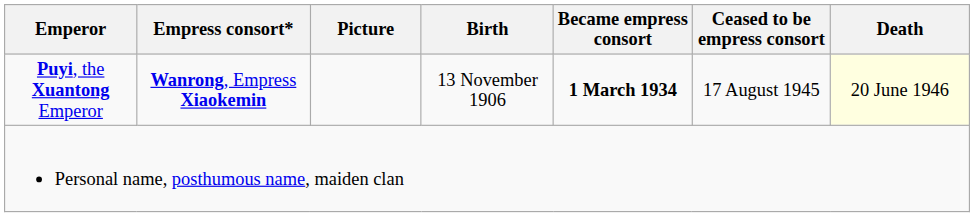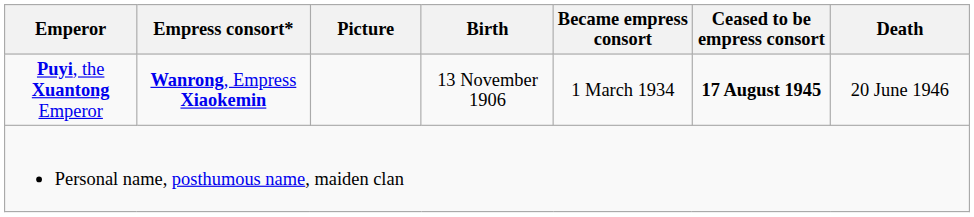Puyi, the Xuantong Emperor | Became empress consort: bold -> normal
Puyi, the Xuantong Emperor | Ceased to be empress consort: normal -> bold
Puyi, the Xuantong Emperor | Death: lightyellow background -> no background
